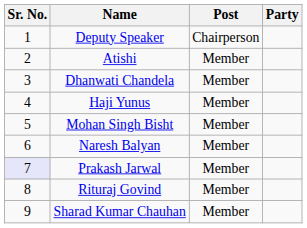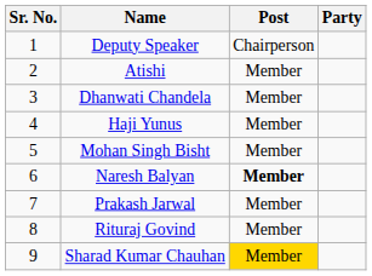Naresh Balyan | Post: normal -> bold
Prakash Jarwal | Sr. No.: lavender background -> no background
Sharad Kumar Chauhan | Post: no background -> gold background
